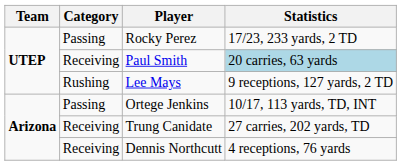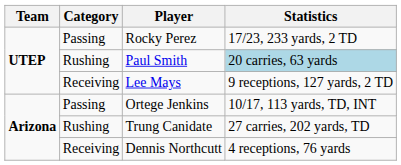Paul Smith | Category: Receiving -> Rushing
Lee Mays | Category: Rushing -> Receiving
Trung Canidate | Category: Receiving -> Rushing
